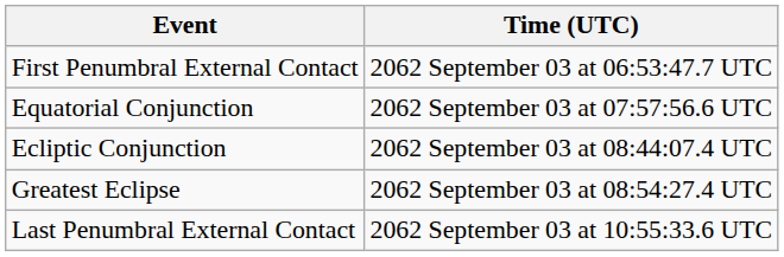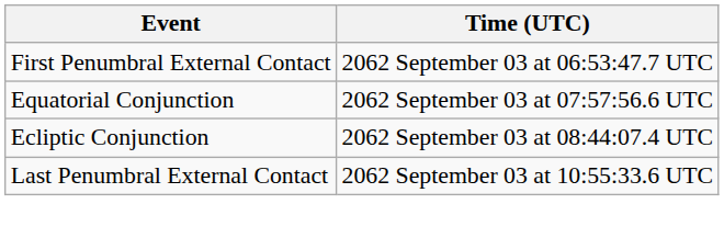- row: Greatest Eclipse | 2062 September 03 at 08:54:27.4 UTC
